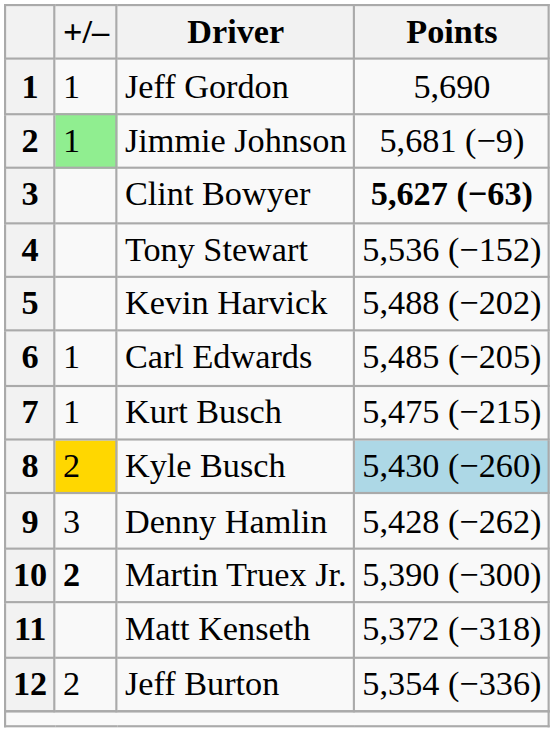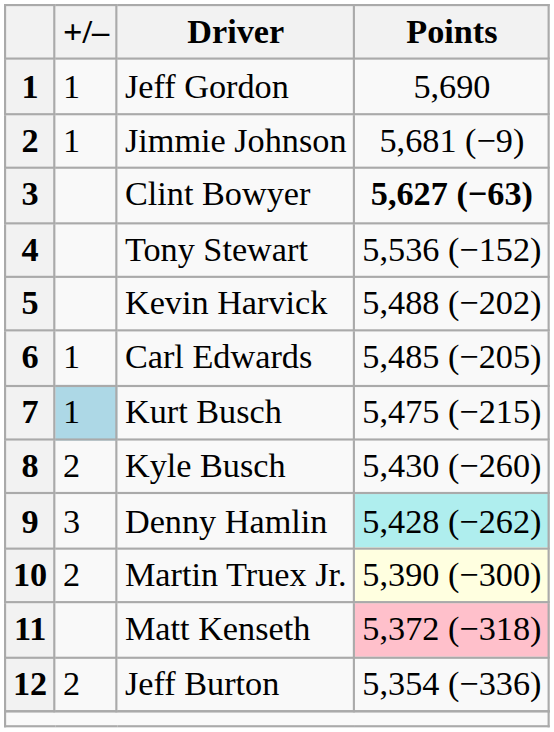Jimmie Johnson | +/–: lightgreen background -> no background
Kurt Busch | +/–: no background -> lightblue background
Kyle Busch | +/–: gold background -> no background
Kyle Busch | Points: lightblue background -> no background
Denny Hamlin | Points: no background -> paleturquoise background
Martin Truex Jr. | +/–: bold -> normal
Martin Truex Jr. | Points: no background -> lightyellow background
Matt Kenseth | Points: no background -> pink background
